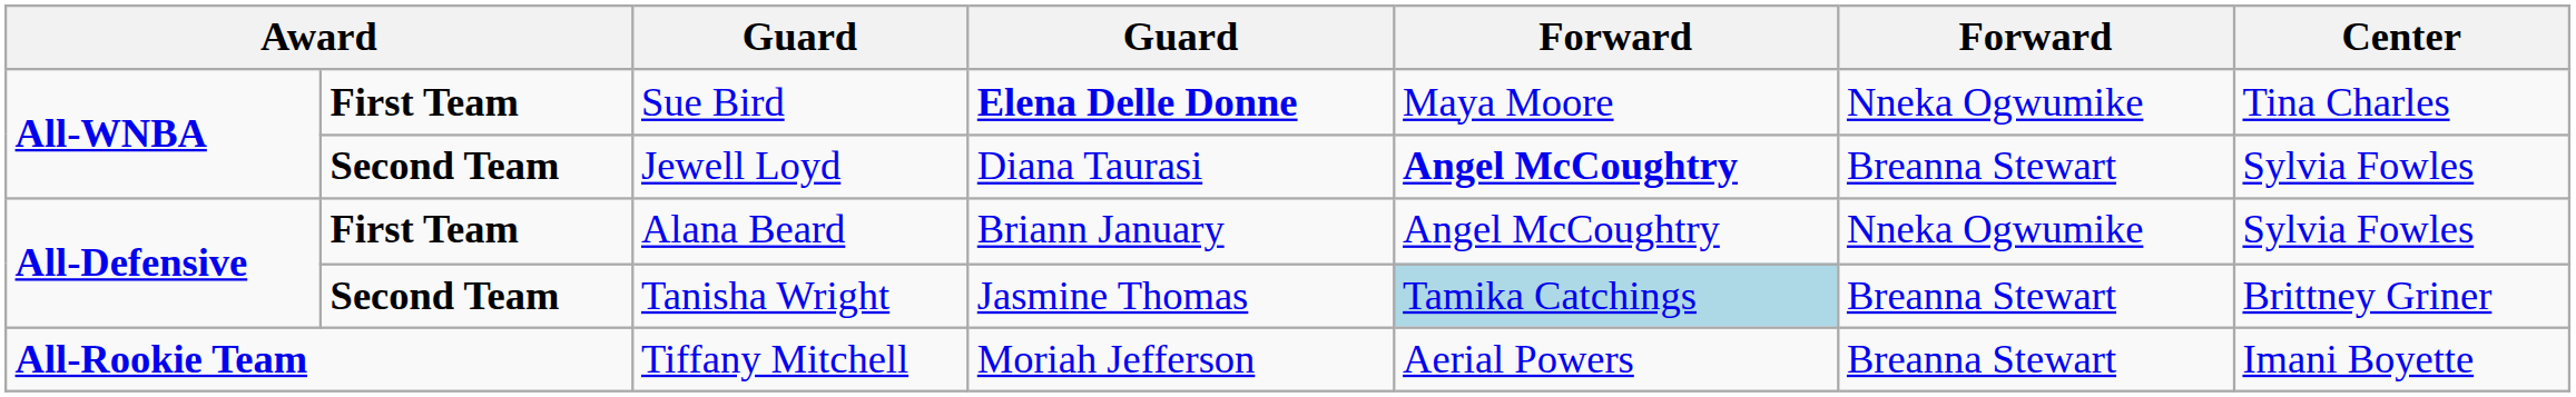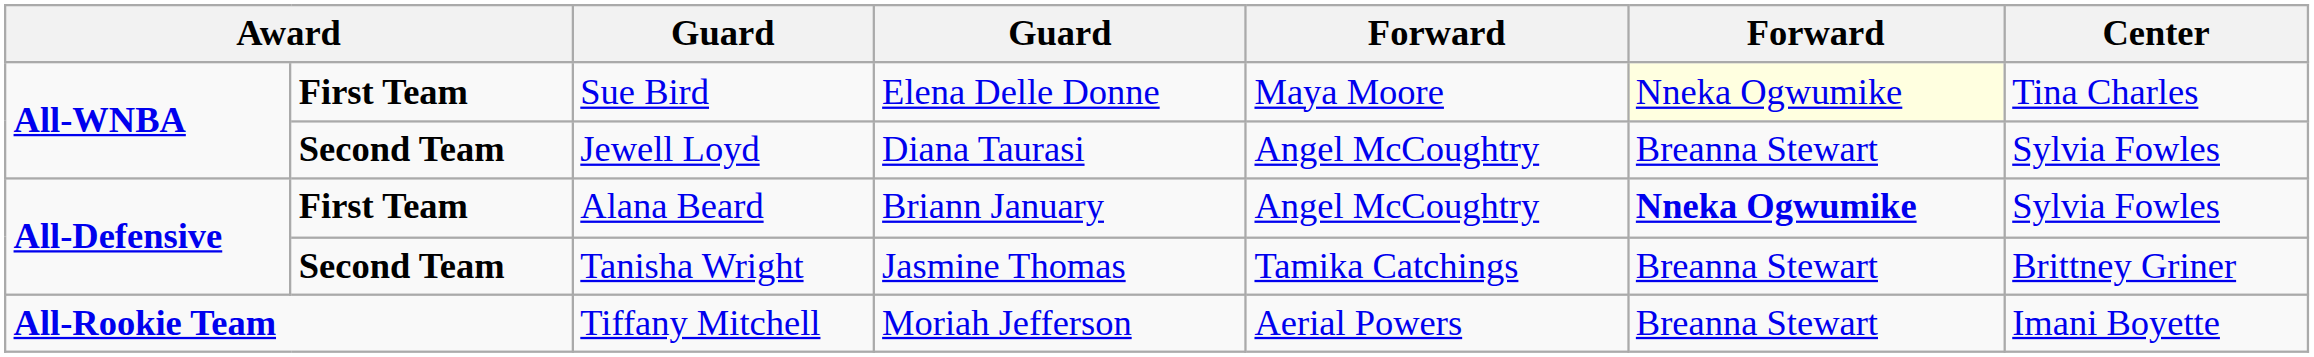row 2 | column 4: bold -> normal
row 2 | column 6: no background -> lightyellow background
row 3 | column 5: bold -> normal
row 4 | column 6: normal -> bold
row 5 | column 5: lightblue background -> no background
